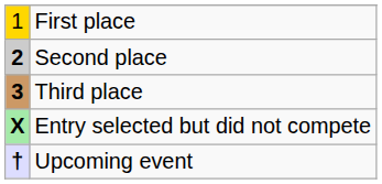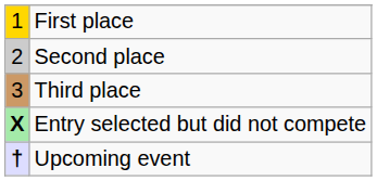Second place | column 1: bold -> normal
Third place | column 1: bold -> normal
